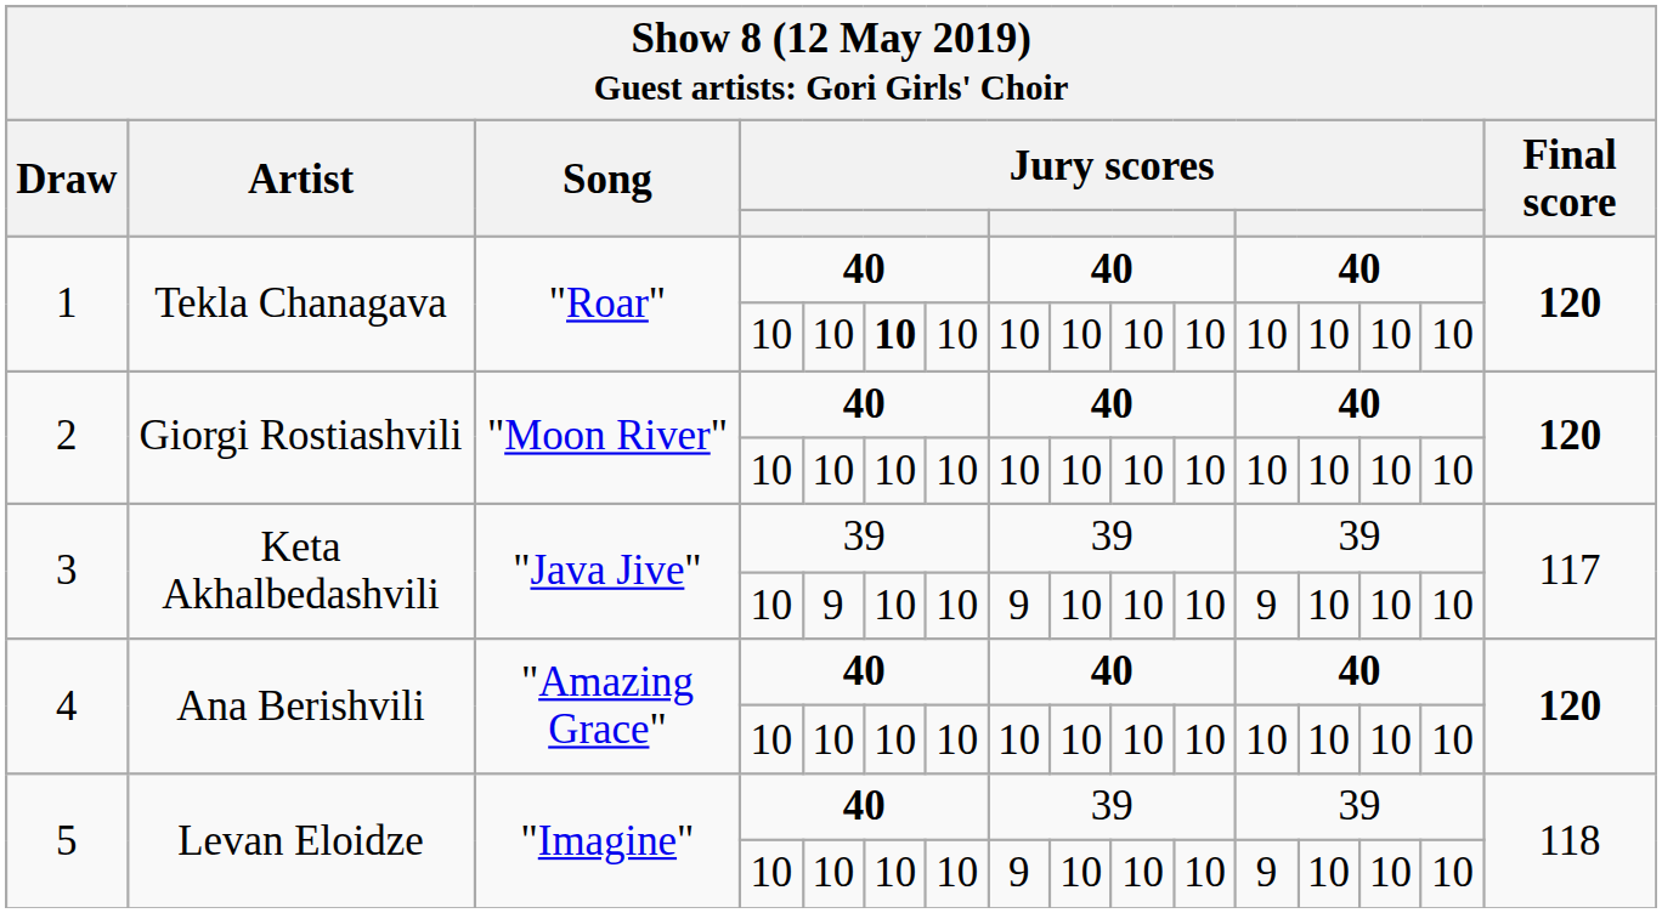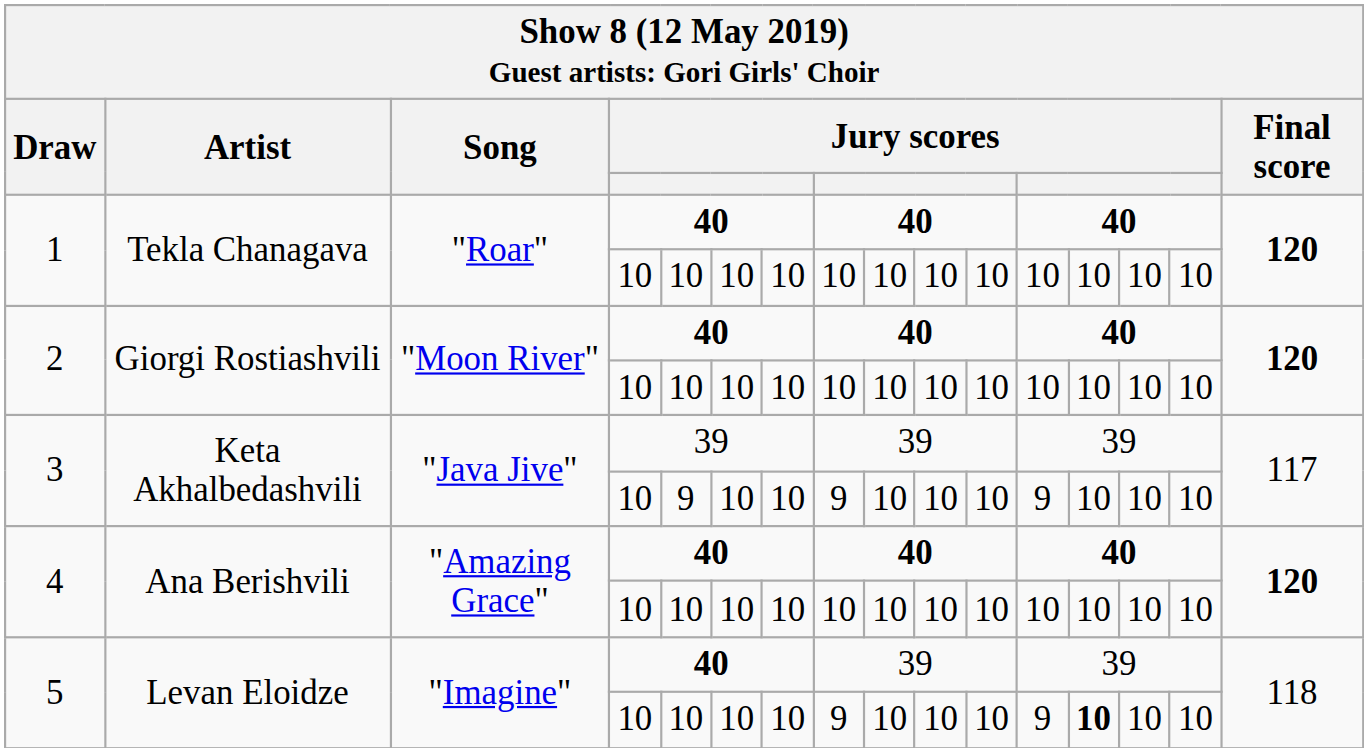1 / 10 | column 6: bold -> normal
5 / 10 | column 13: normal -> bold
